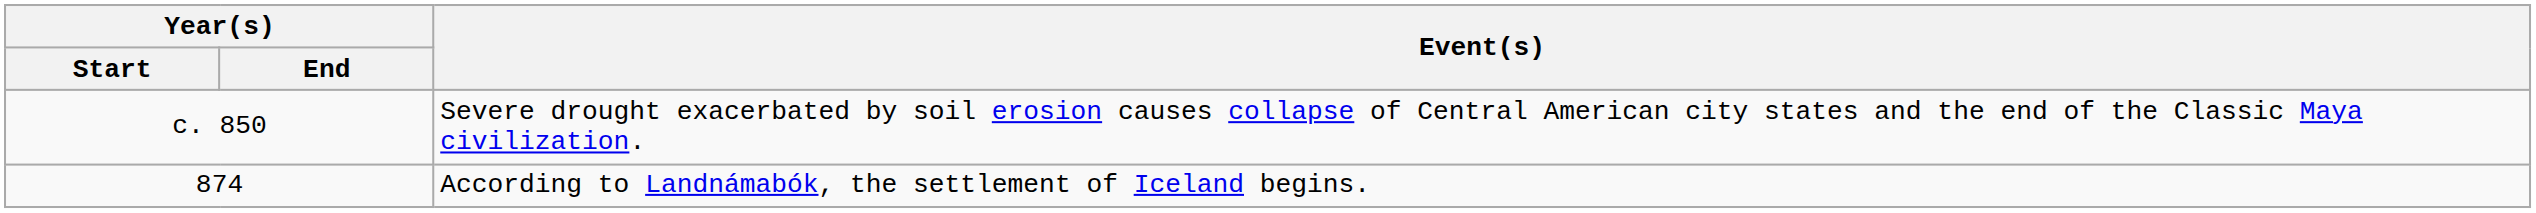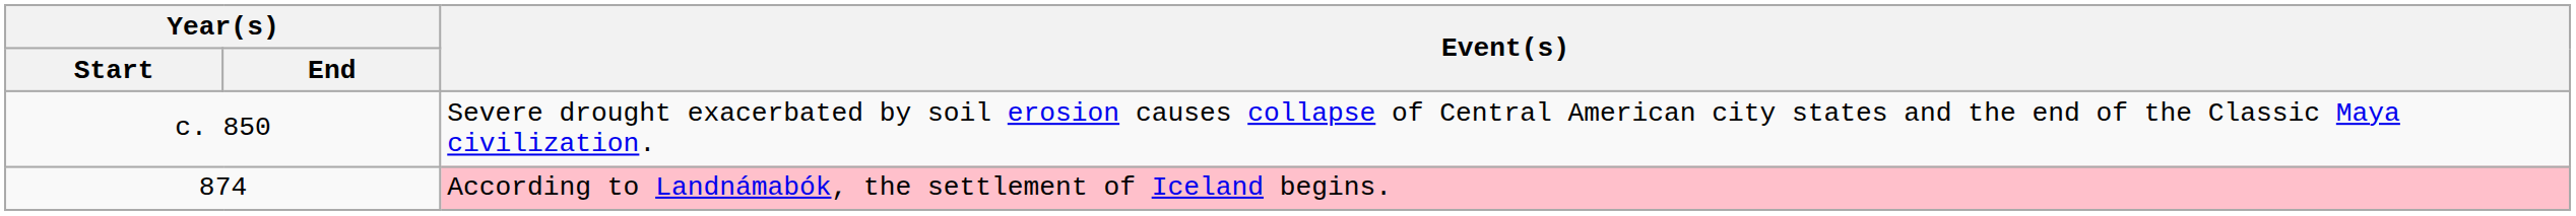According to Landnámabók, the settlement of Iceland begins. | Event(s): no background -> pink background
